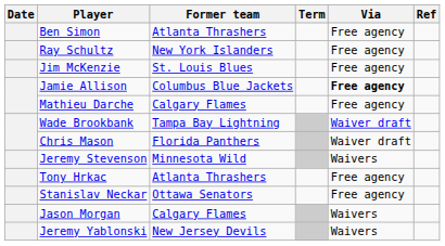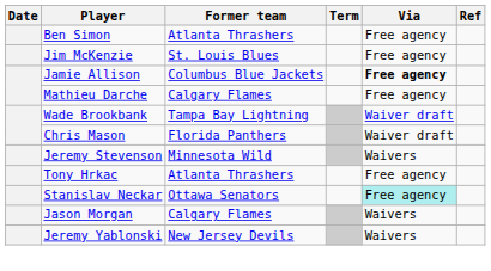- row: Ray Schultz | New York Islanders | Free agency
Stanislav Neckar | Via: no background -> paleturquoise background
